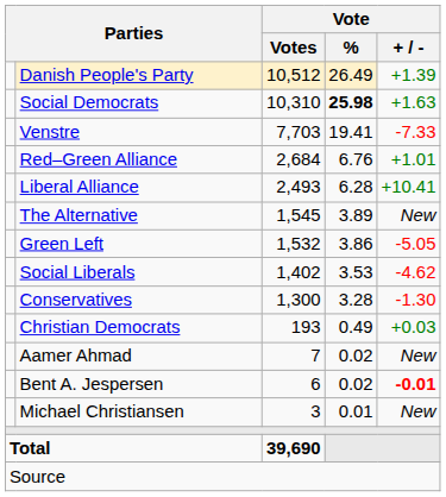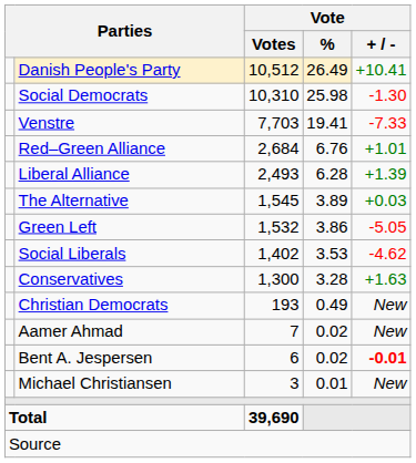Danish People's Party | Vote / + / -: +1.39 -> +10.41
Social Democrats | Vote / %: bold -> normal
Social Democrats | Vote / + / -: +1.63 -> -1.30
Liberal Alliance | Vote / + / -: +10.41 -> +1.39
The Alternative | Vote / + / -: New -> +0.03
Conservatives | Vote / + / -: -1.30 -> +1.63
Christian Democrats | Vote / + / -: +0.03 -> New
